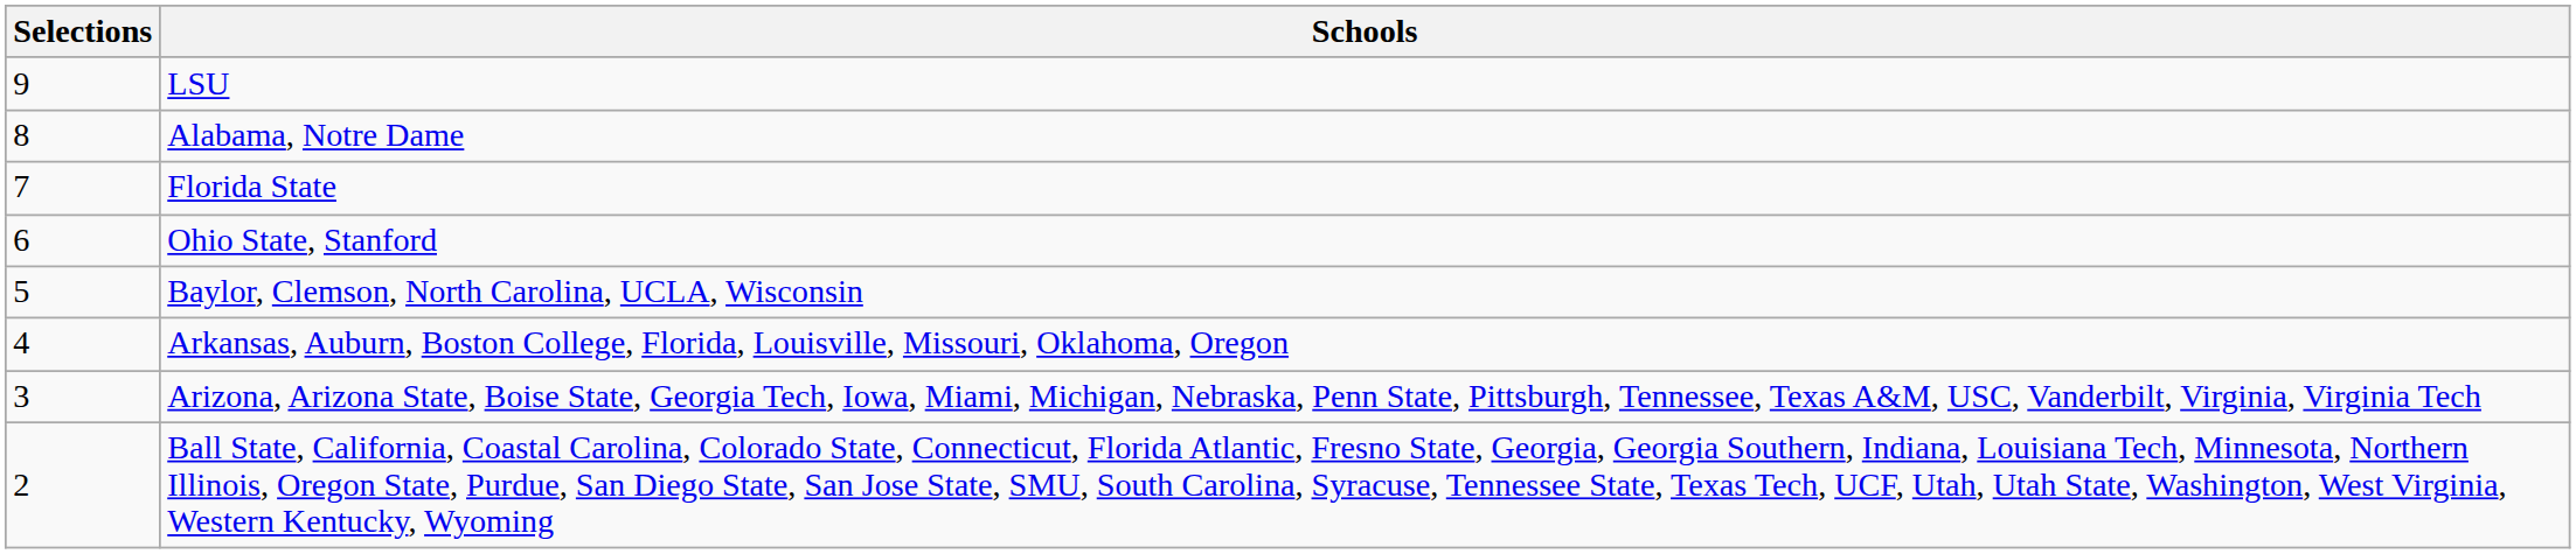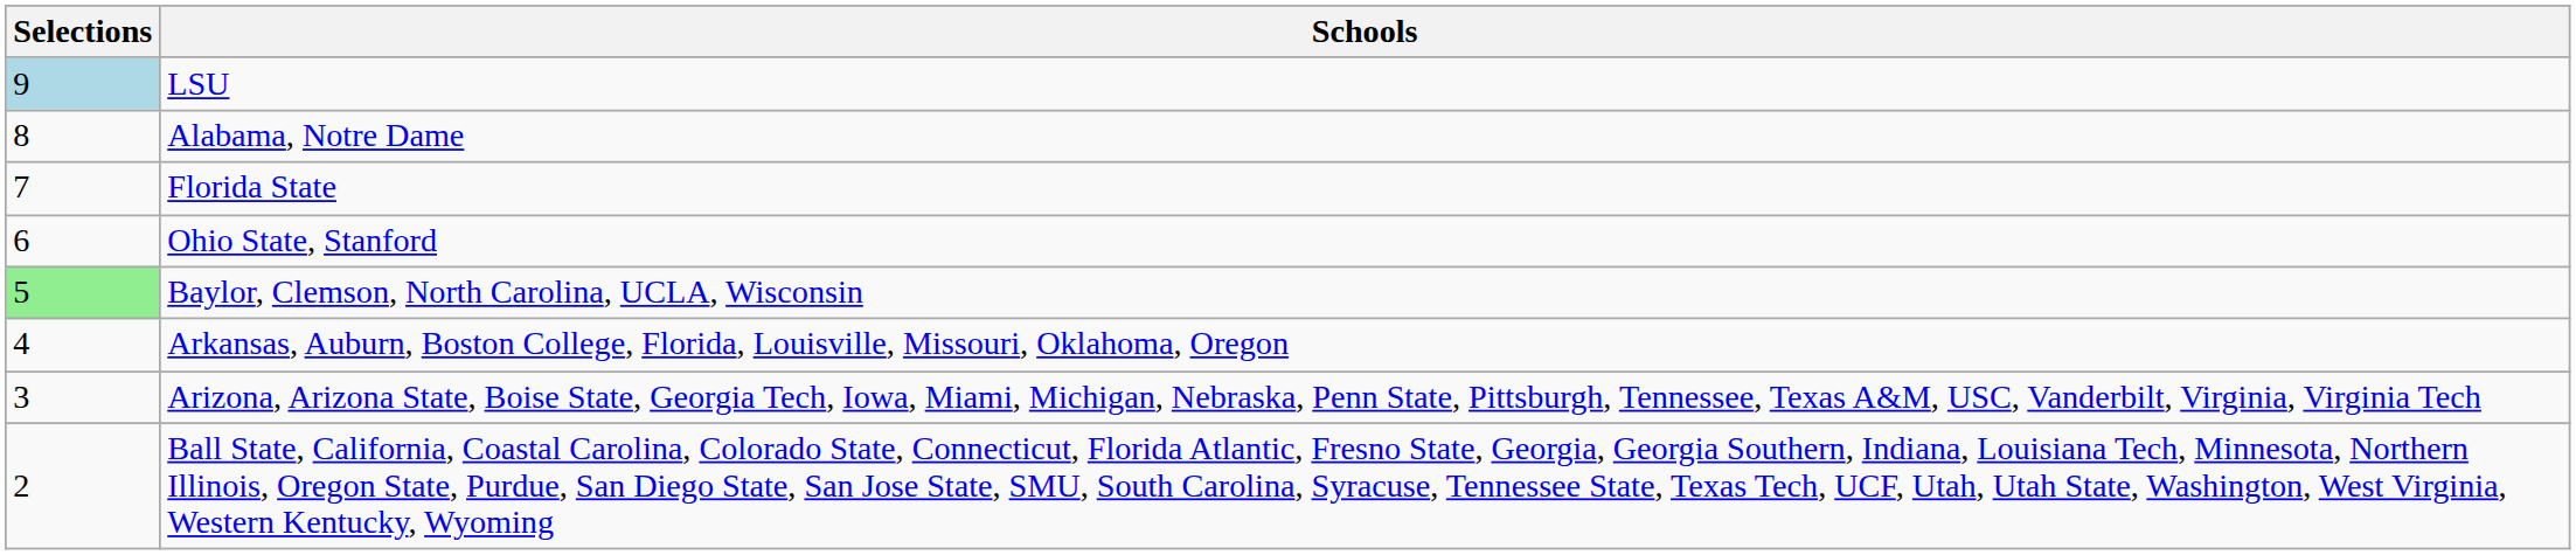LSU | Selections: no background -> lightblue background
Baylor, Clemson, North Carolina, UCLA, Wisconsin | Selections: no background -> lightgreen background
